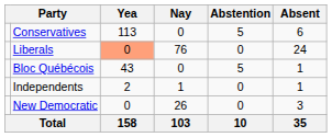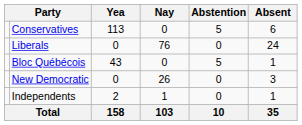Liberals | Yea: lightsalmon background -> no background
rows swapped: New Democratic <-> Independents
